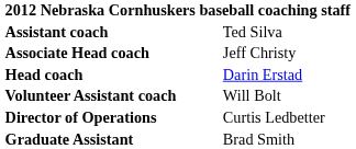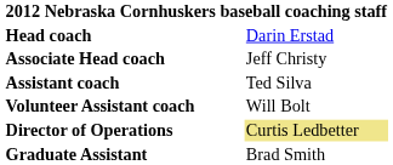rows swapped: Head coach <-> Assistant coach
Director of Operations | column 2: no background -> khaki background
